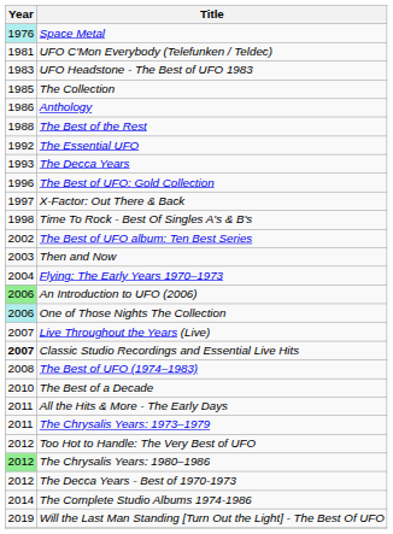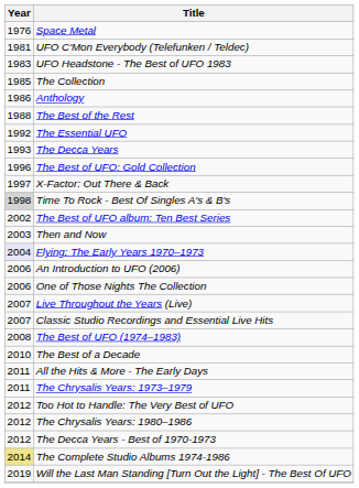Space Metal | Year: paleturquoise background -> no background
Time To Rock - Best Of Singles A's & B's | Year: no background -> lightgrey background
Flying: The Early Years 1970–1973 | Year: no background -> lavender background
An Introduction to UFO (2006) | Year: lightgreen background -> no background
One of Those Nights The Collection | Year: paleturquoise background -> no background
Classic Studio Recordings and Essential Live Hits | Year: bold -> normal
The Chrysalis Years: 1980–1986 | Year: lightgreen background -> no background
The Complete Studio Albums 1974-1986 | Year: no background -> khaki background
